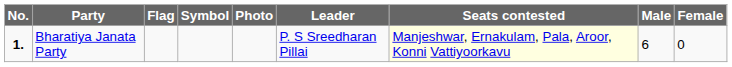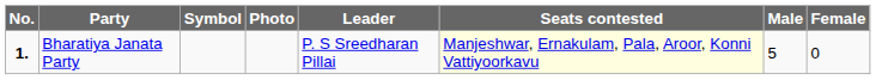- column: Flag
Bharatiya Janata Party | Male: 6 -> 5
